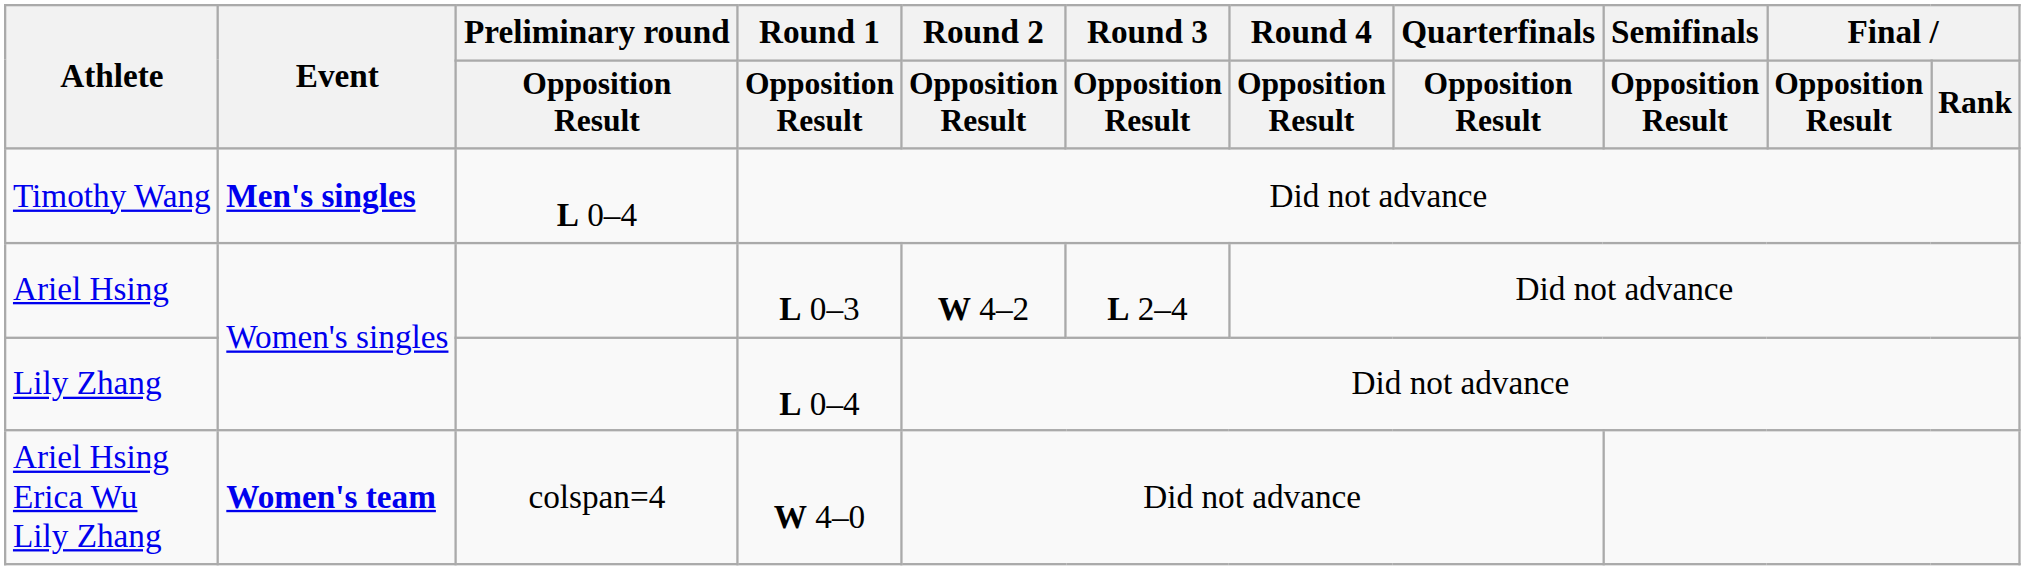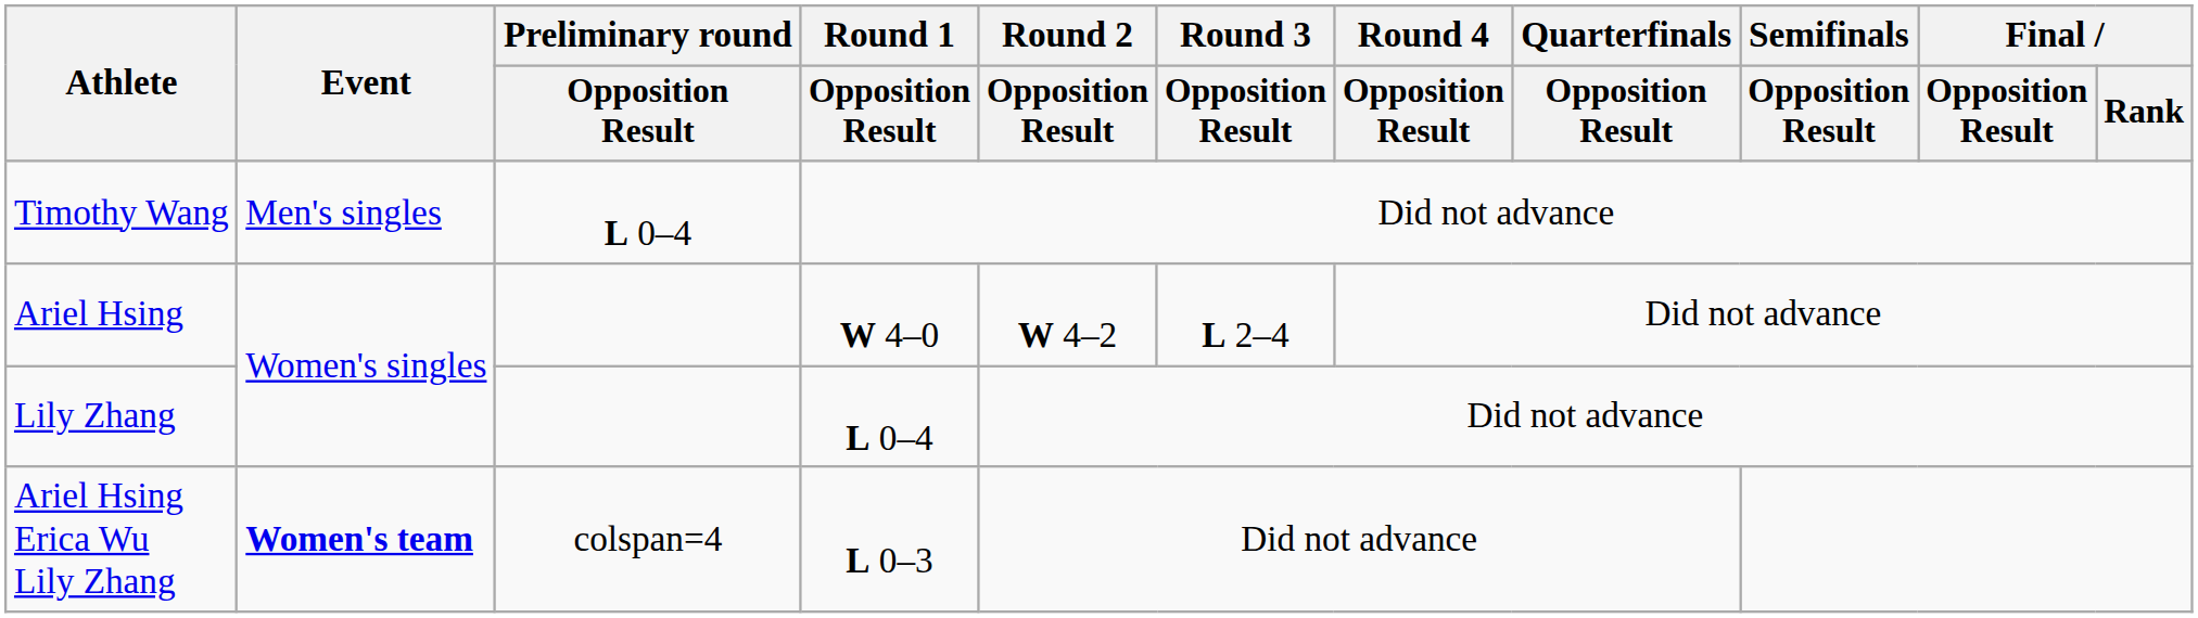Timothy Wang | Event: bold -> normal
Ariel Hsing | Round 1 / Opposition Result: L 0–3 -> W 4–0
Ariel Hsing Erica Wu Lily Zhang | Round 1 / Opposition Result: W 4–0 -> L 0–3
